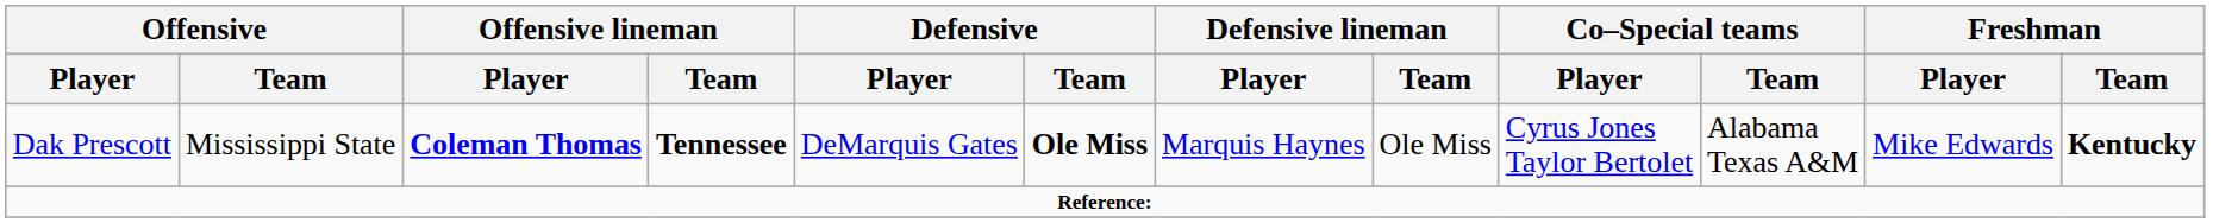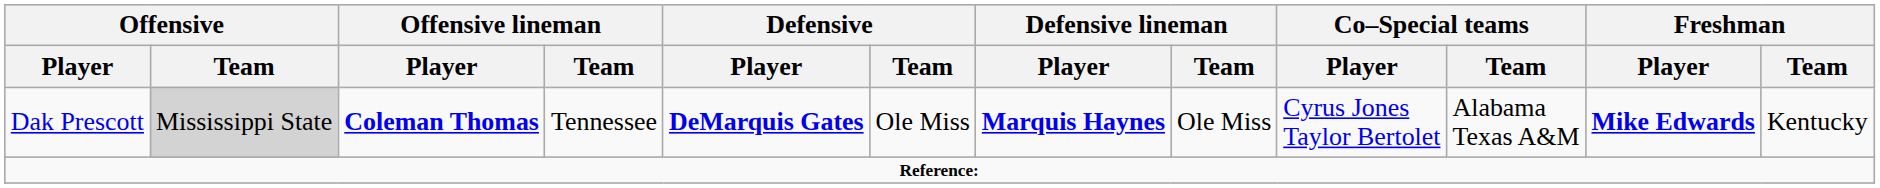Dak Prescott | Offensive / Team: no background -> lightgrey background
Dak Prescott | Offensive lineman / Team: bold -> normal
Dak Prescott | Defensive / Player: normal -> bold
Dak Prescott | Defensive / Team: bold -> normal
Dak Prescott | Defensive lineman / Player: normal -> bold
Dak Prescott | Freshman / Player: normal -> bold
Dak Prescott | Freshman / Team: bold -> normal
